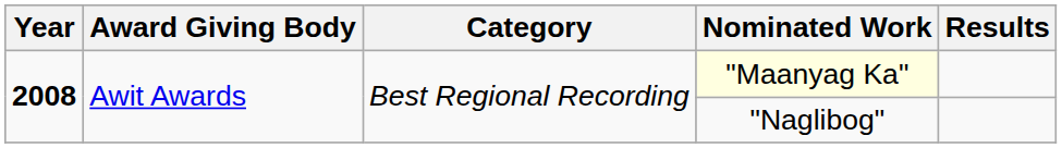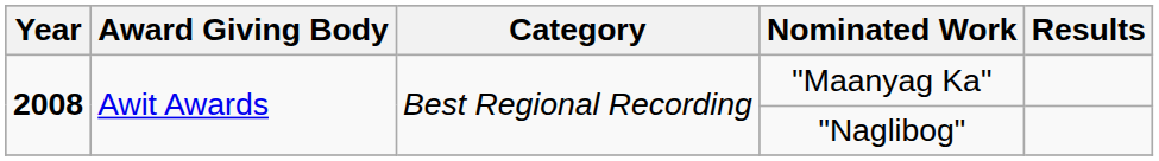"Maanyag Ka" | Nominated Work: lightyellow background -> no background
